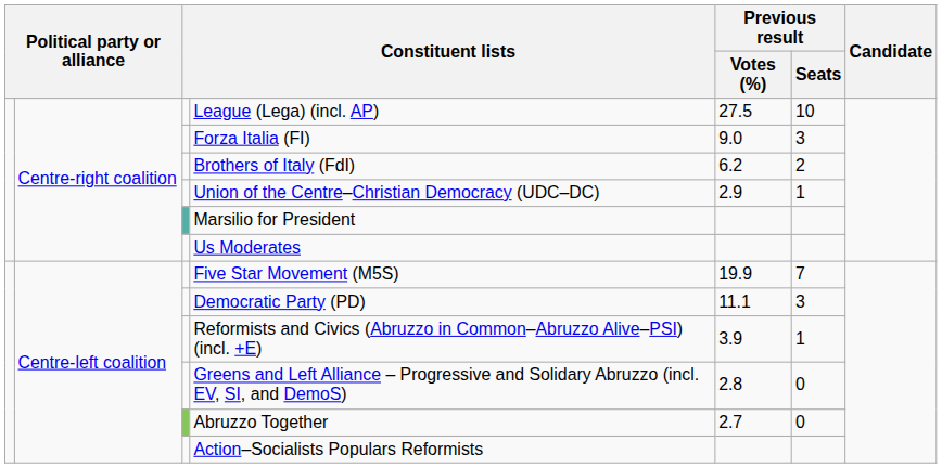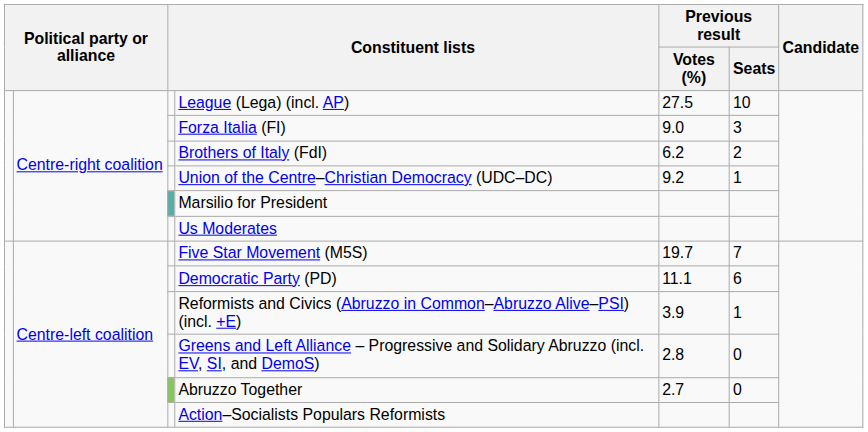Union of the Centre–Christian Democracy (UDC–DC) | Previous result / Votes (%): 2.9 -> 9.2
Five Star Movement (M5S) | Previous result / Votes (%): 19.9 -> 19.7
Democratic Party (PD) | Previous result / Seats: 3 -> 6
